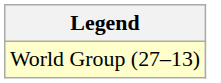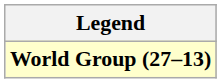row 2 | column 1: normal -> bold
